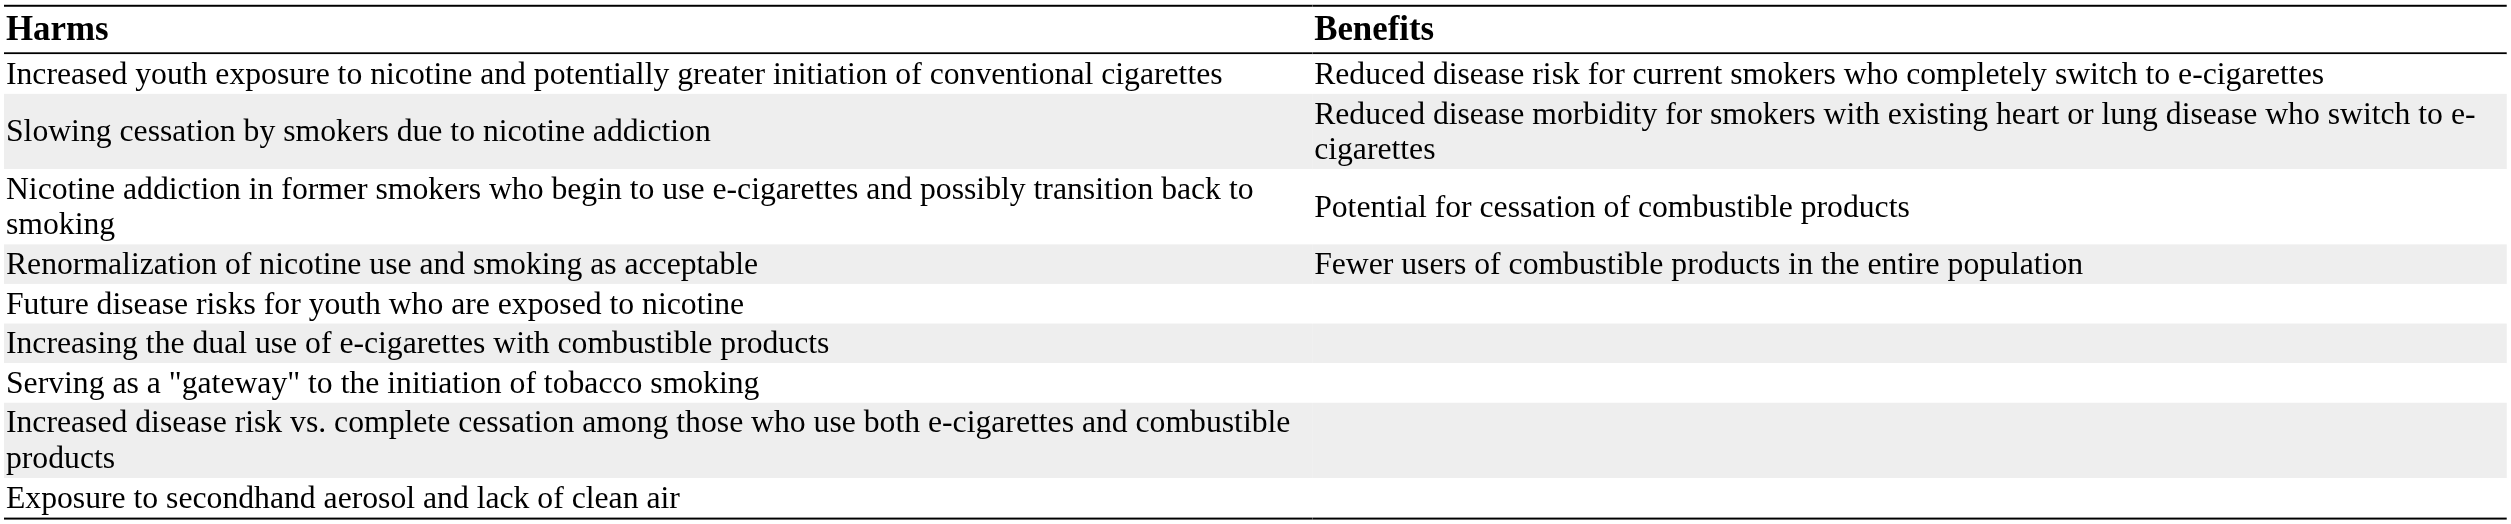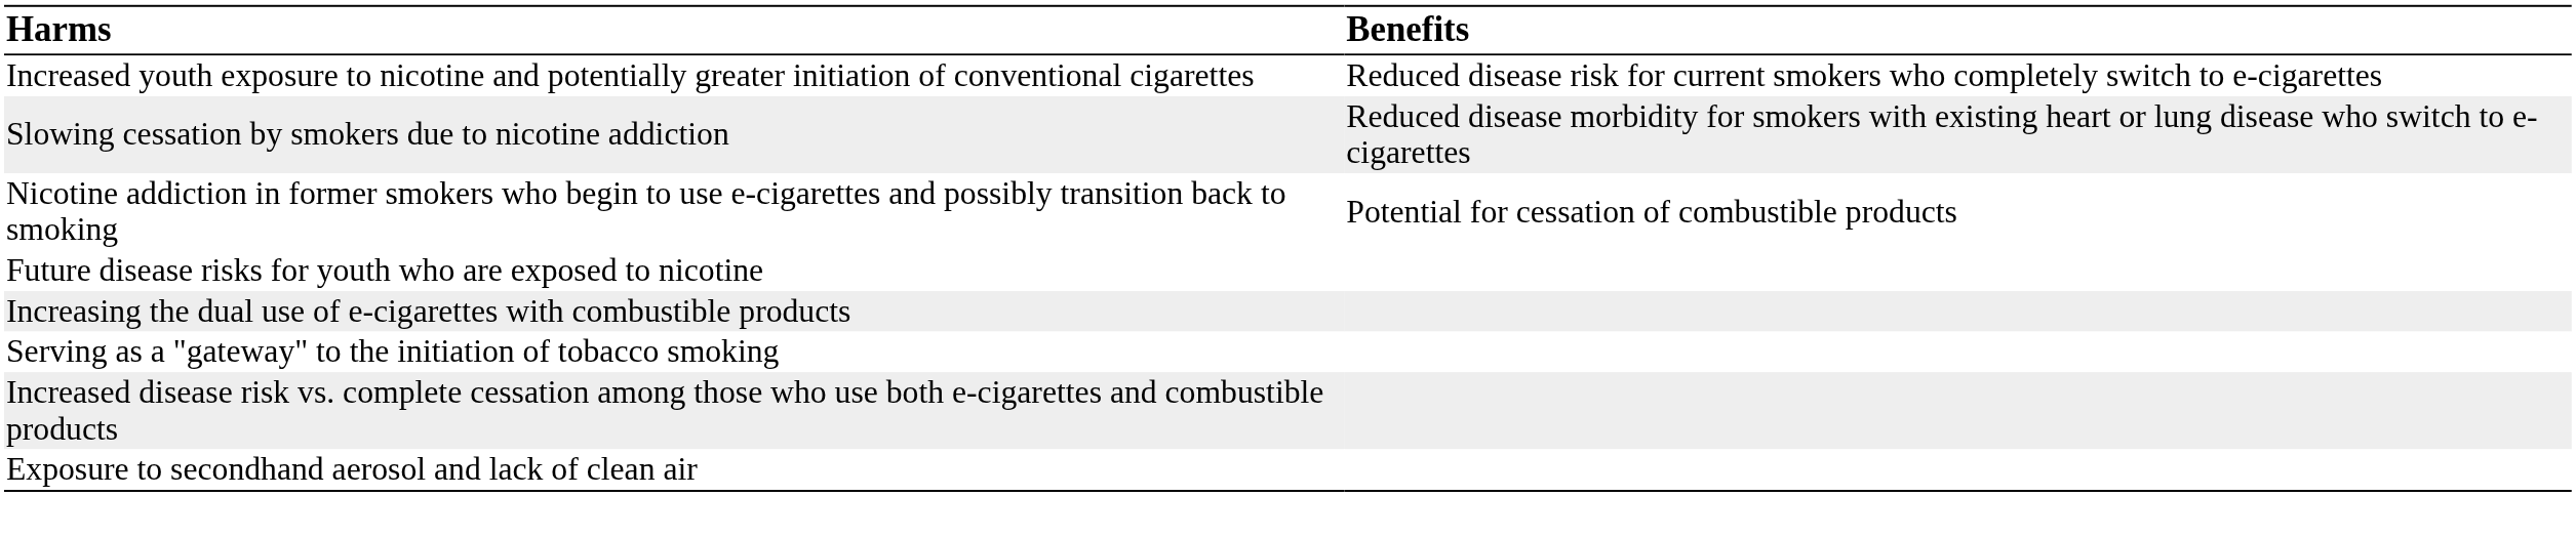- row: Renormalization of nicotine use and smoking as acceptable | Fewer users of combustible products in the entire population
